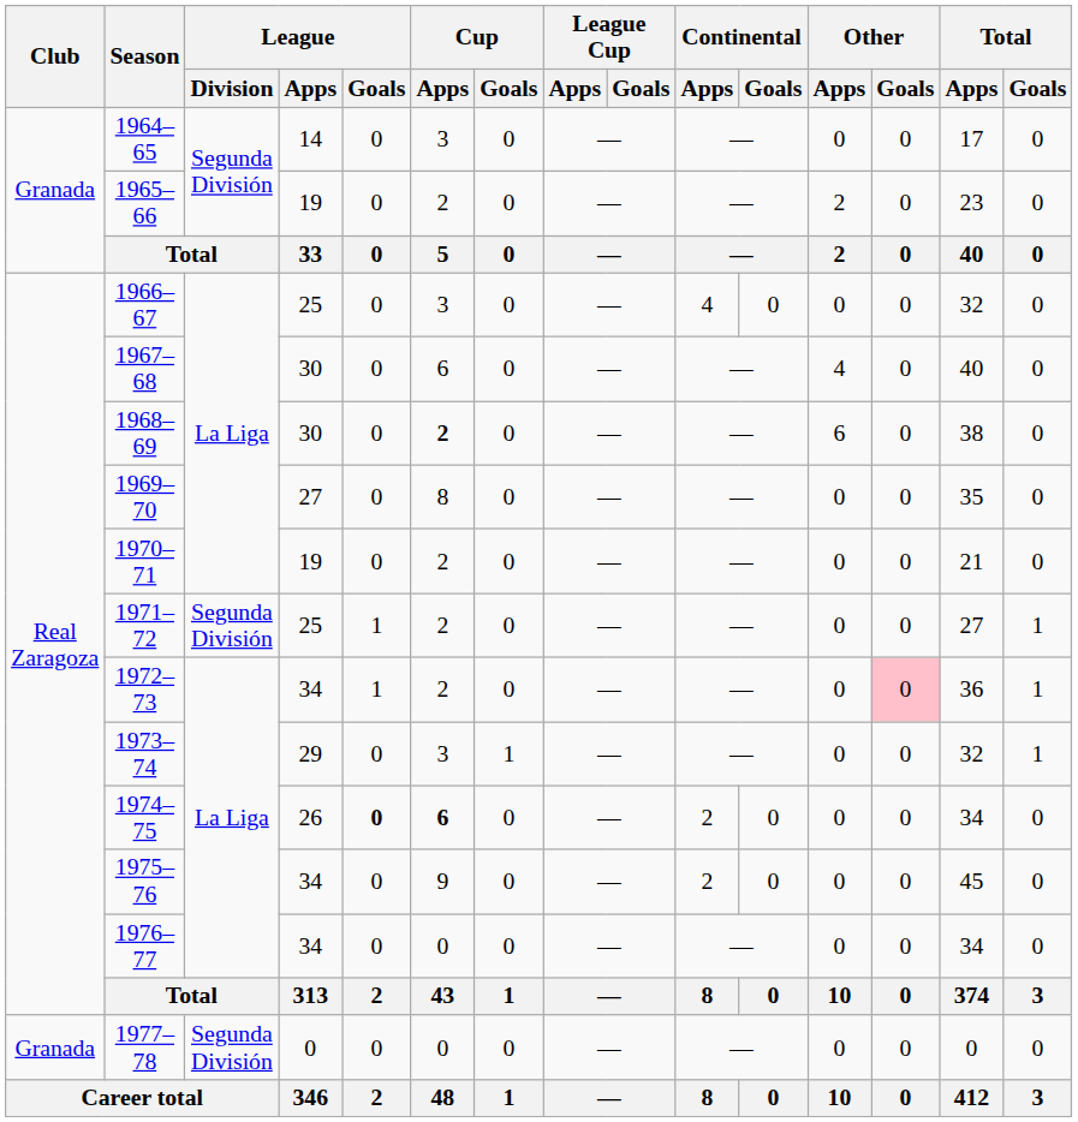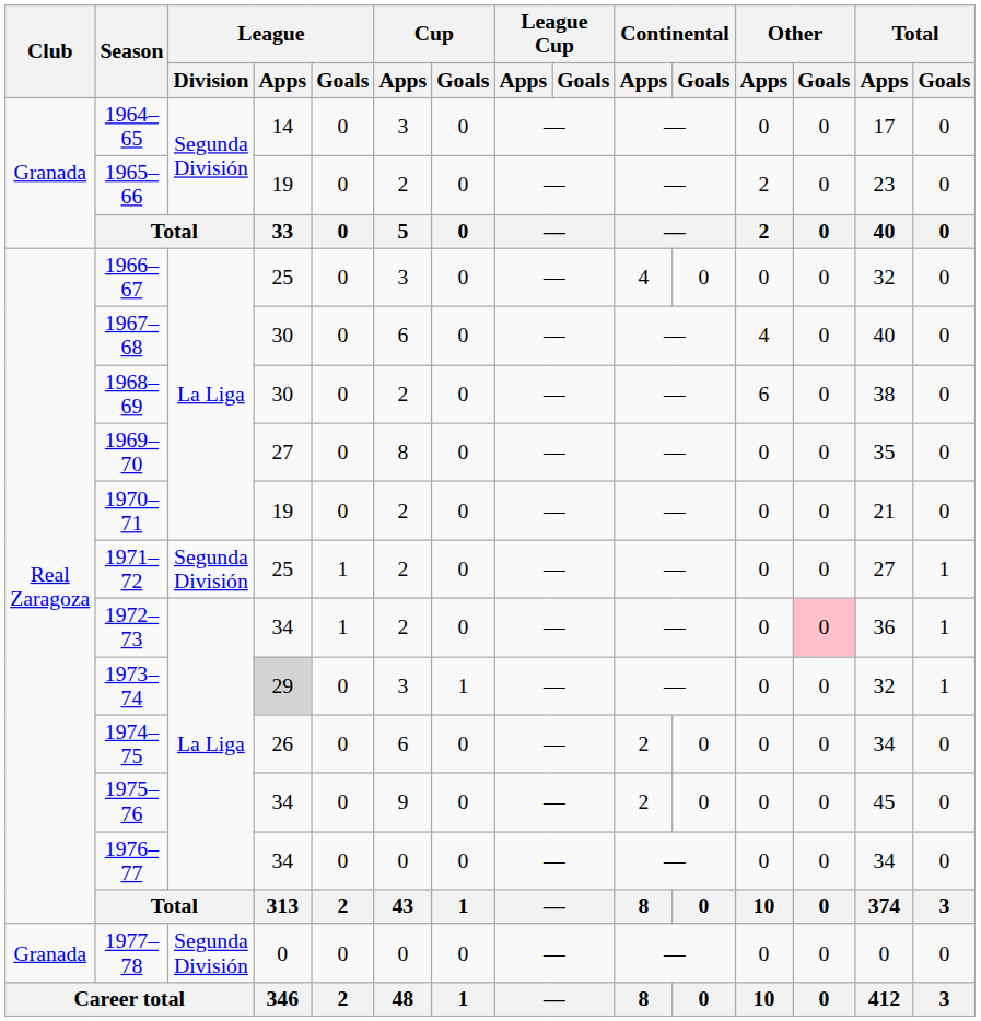1968–69 | Cup / Apps: bold -> normal
1973–74 | League / Apps: no background -> lightgrey background
1974–75 | League / Goals: bold -> normal
1974–75 | Cup / Apps: bold -> normal
